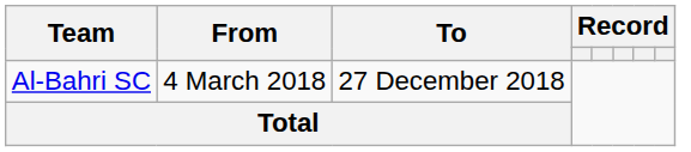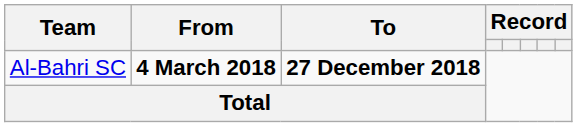Al-Bahri SC | From: normal -> bold
Al-Bahri SC | To: normal -> bold
